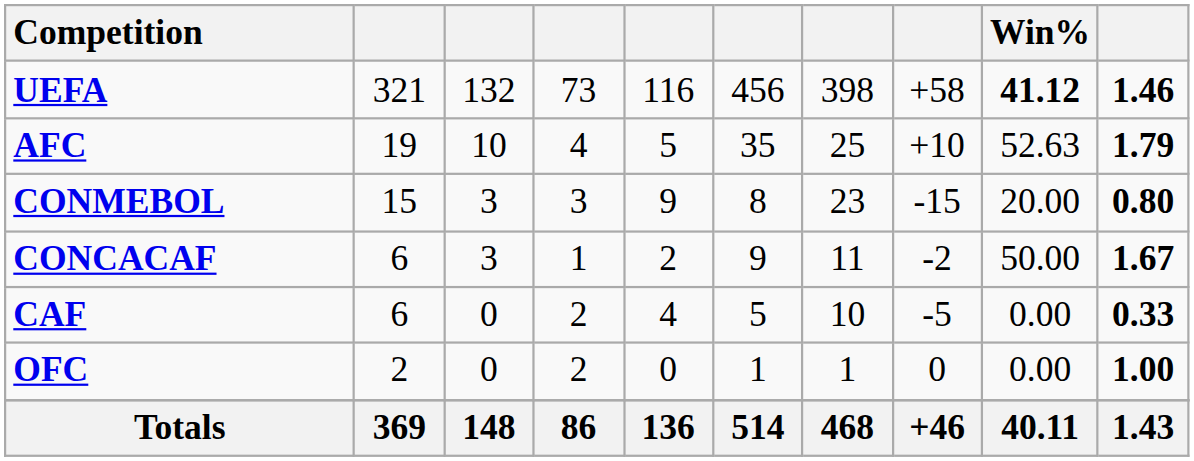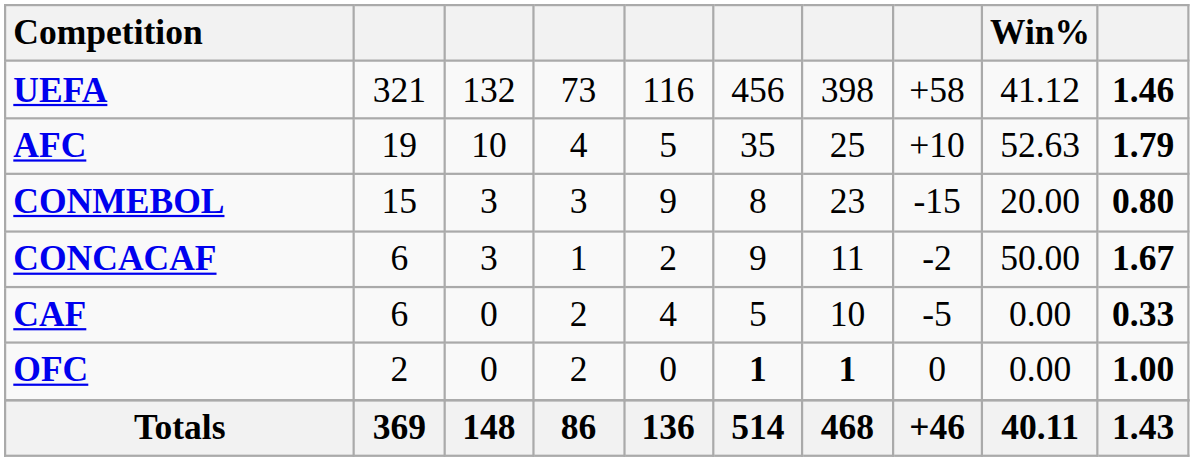UEFA | Win%: bold -> normal
OFC | column 6: normal -> bold
OFC | column 7: normal -> bold
